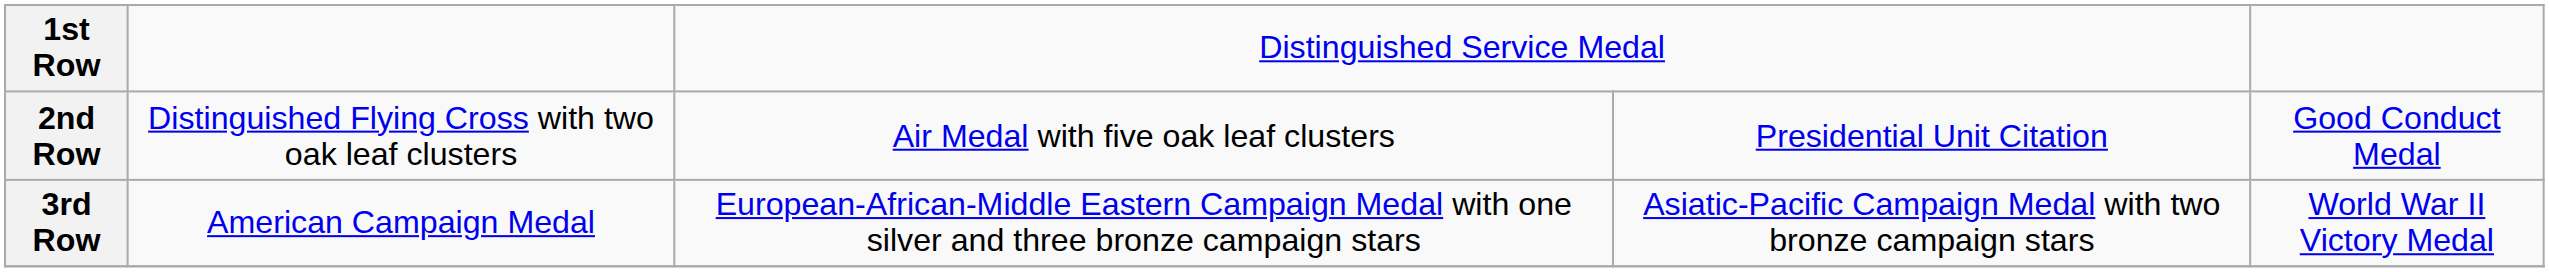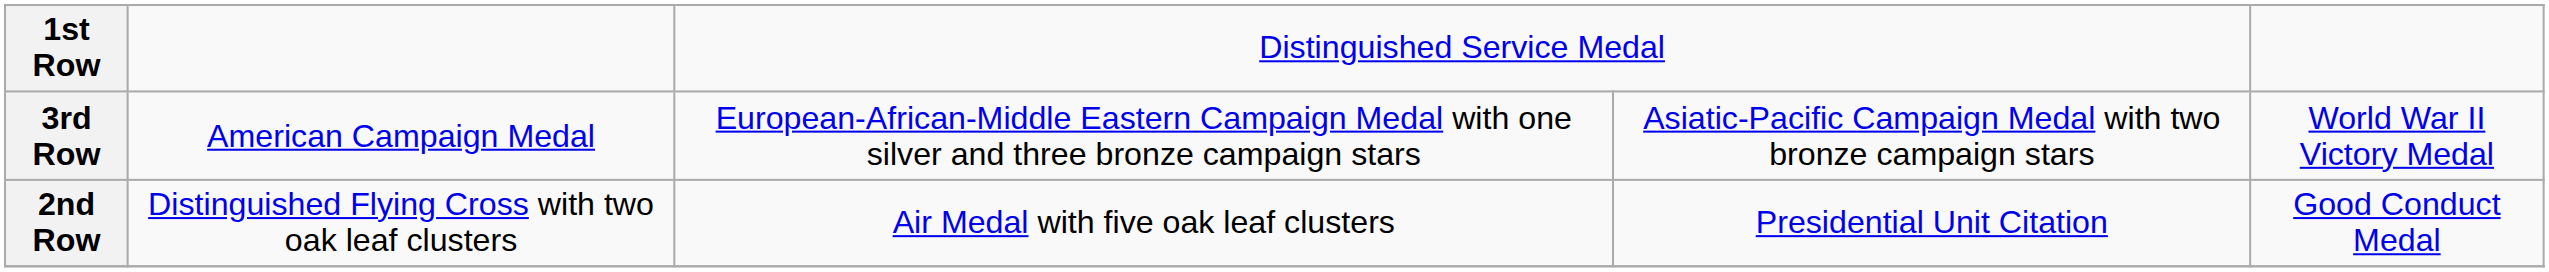rows swapped: 2nd Row <-> 3rd Row
